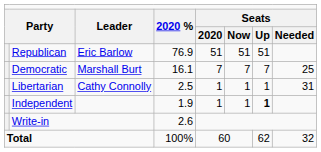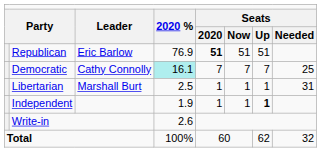Republican | column 5: normal -> bold
Democratic | column 3: Marshall Burt -> Cathy Connolly
Democratic | column 4: no background -> paleturquoise background
Libertarian | column 3: Cathy Connolly -> Marshall Burt
